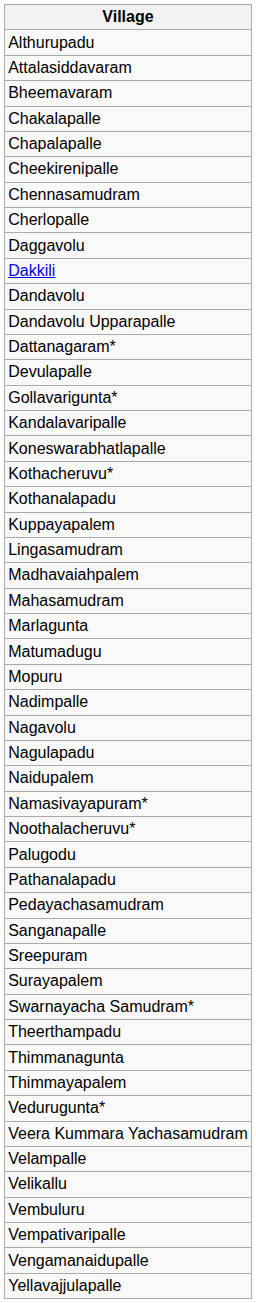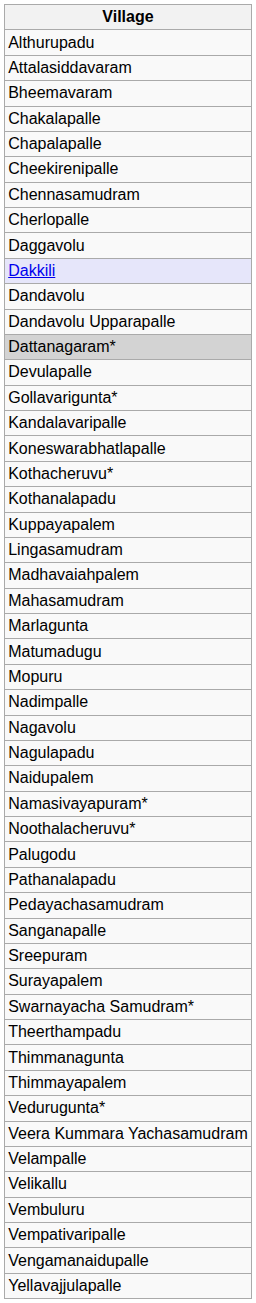row 11 | column 1: no background -> lavender background
row 14 | column 1: no background -> lightgrey background
